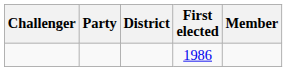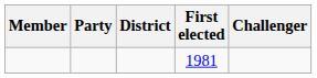columns swapped: Member <-> Challenger
row 2 | First elected: 1986 -> 1981
